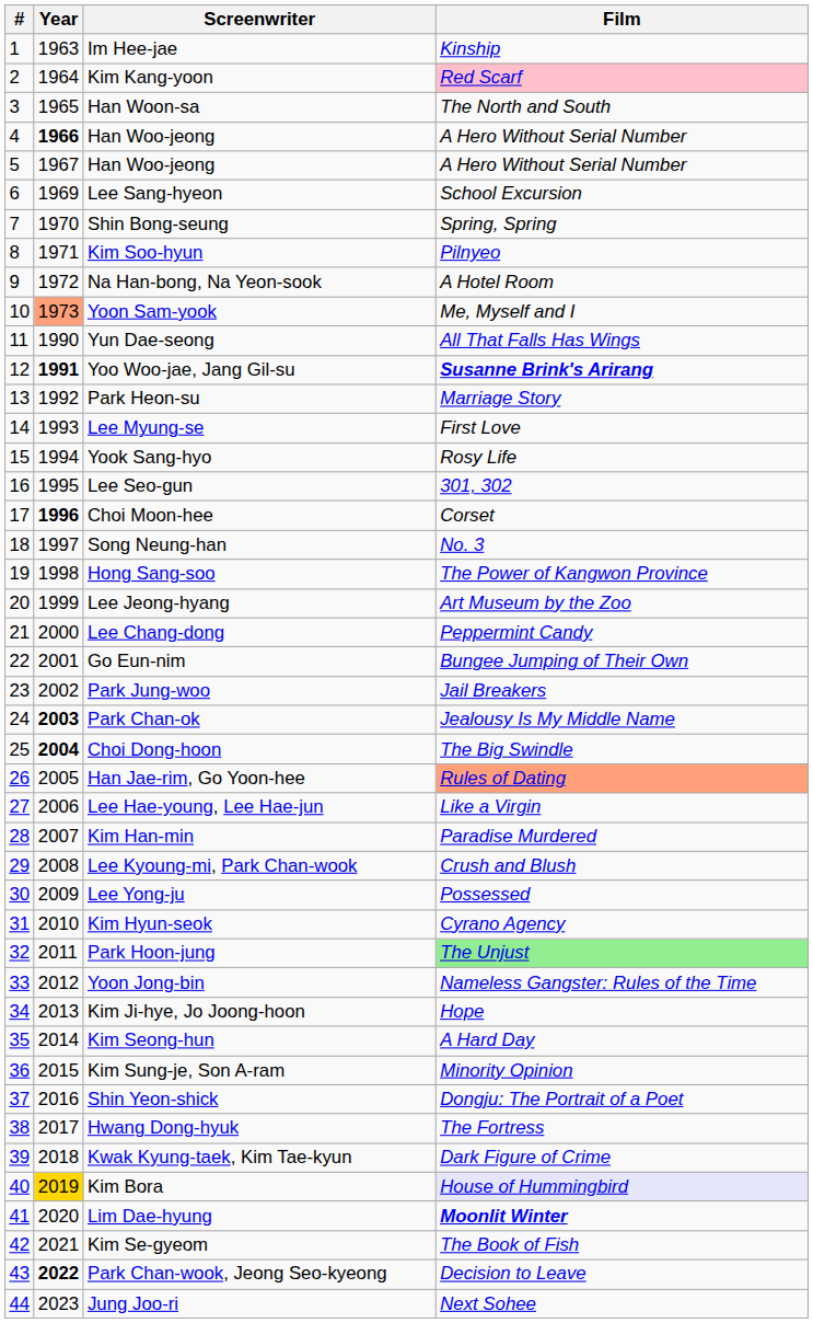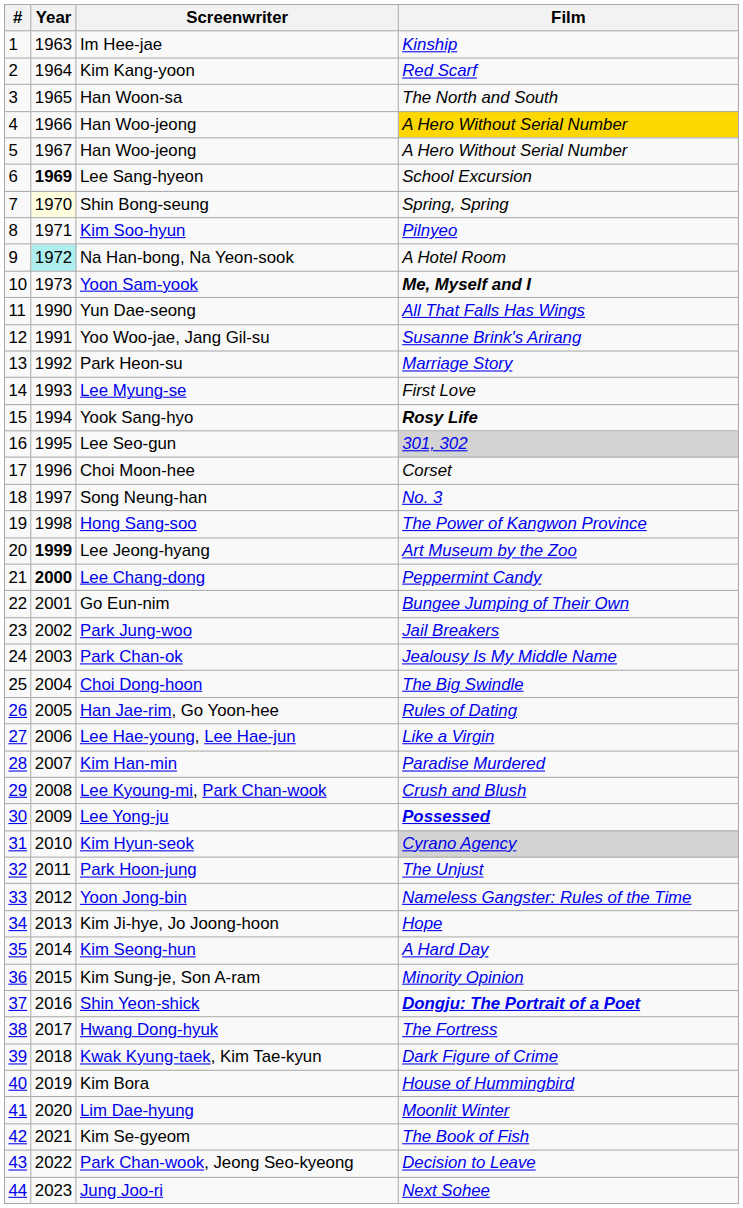Kim Kang-yoon | Film: pink background -> no background
4 / Han Woo-jeong | Year: bold -> normal
4 / Han Woo-jeong | Film: no background -> gold background
Lee Sang-hyeon | Year: normal -> bold
Shin Bong-seung | Year: no background -> lightyellow background
Na Han-bong, Na Yeon-sook | Year: no background -> paleturquoise background
Yoon Sam-yook | Year: lightsalmon background -> no background
Yoon Sam-yook | Film: normal -> bold
Yoo Woo-jae, Jang Gil-su | Year: bold -> normal
Yoo Woo-jae, Jang Gil-su | Film: bold -> normal
Yook Sang-hyo | Film: normal -> bold
Lee Seo-gun | Film: no background -> lightgrey background
Choi Moon-hee | Year: bold -> normal
Lee Jeong-hyang | Year: normal -> bold
Lee Chang-dong | Year: normal -> bold
Park Chan-ok | Year: bold -> normal
Choi Dong-hoon | Year: bold -> normal
Han Jae-rim, Go Yoon-hee | Film: lightsalmon background -> no background
Lee Yong-ju | Film: normal -> bold
Kim Hyun-seok | Film: no background -> lightgrey background
Park Hoon-jung | Film: lightgreen background -> no background
Shin Yeon-shick | Film: normal -> bold
Kim Bora | Year: gold background -> no background
Kim Bora | Film: lavender background -> no background
Lim Dae-hyung | Film: bold -> normal
Park Chan-wook, Jeong Seo-kyeong | Year: bold -> normal
